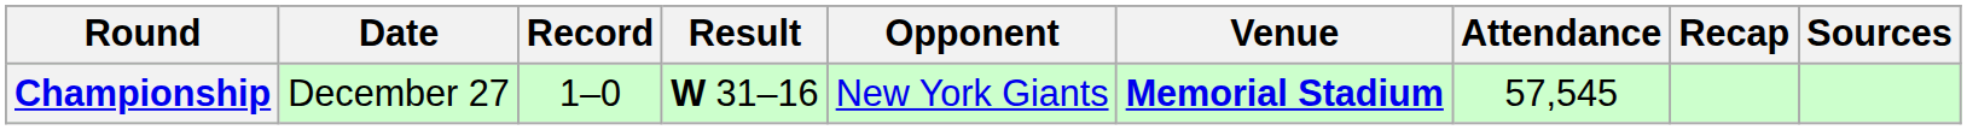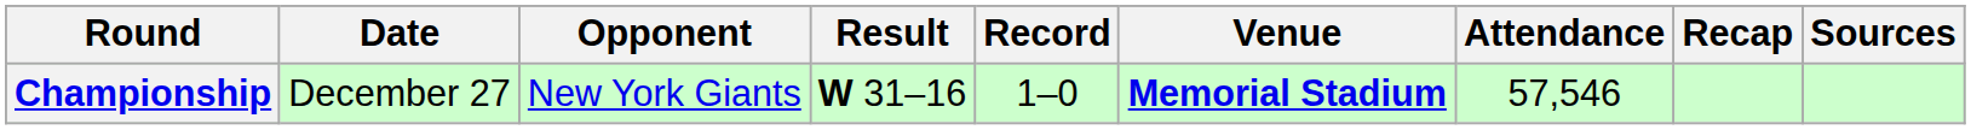columns swapped: Opponent <-> Record
Championship | Attendance: 57,545 -> 57,546
